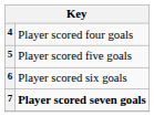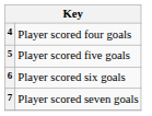7 | column 2: bold -> normal
